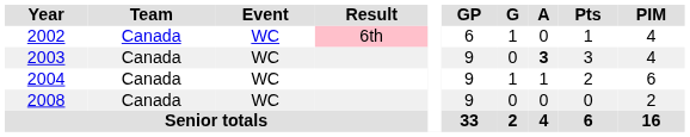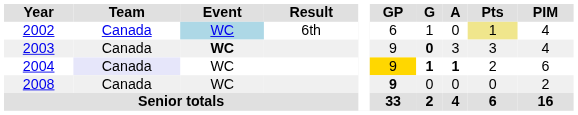2002 | Event: no background -> lightblue background
2002 | Result: pink background -> no background
2002 | Pts: no background -> khaki background
2003 | Event: normal -> bold
2003 | G: normal -> bold
2003 | A: bold -> normal
2004 | Team: no background -> lavender background
2004 | GP: no background -> gold background
2004 | G: normal -> bold
2004 | A: normal -> bold
2008 | GP: normal -> bold
